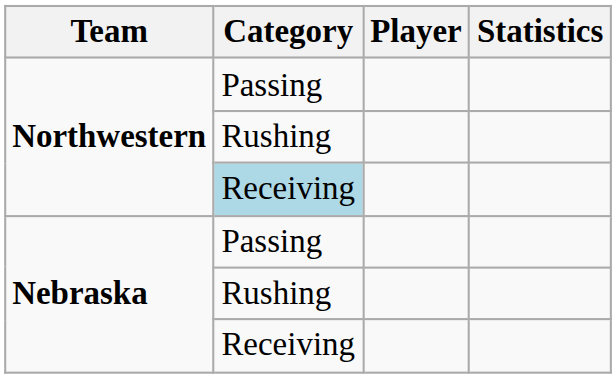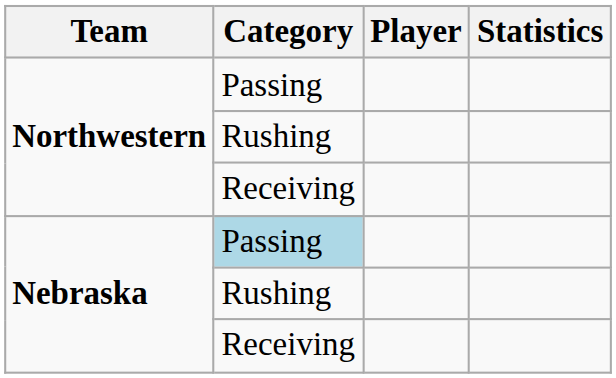Northwestern / Receiving | Category: lightblue background -> no background
Nebraska / Passing | Category: no background -> lightblue background
